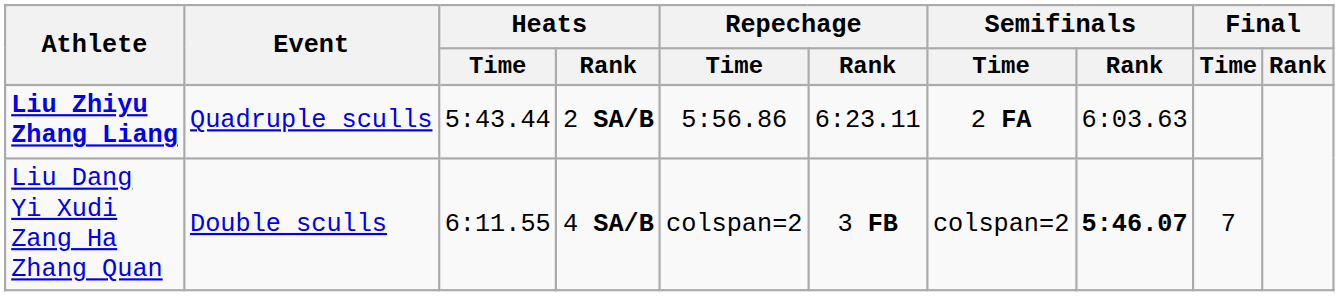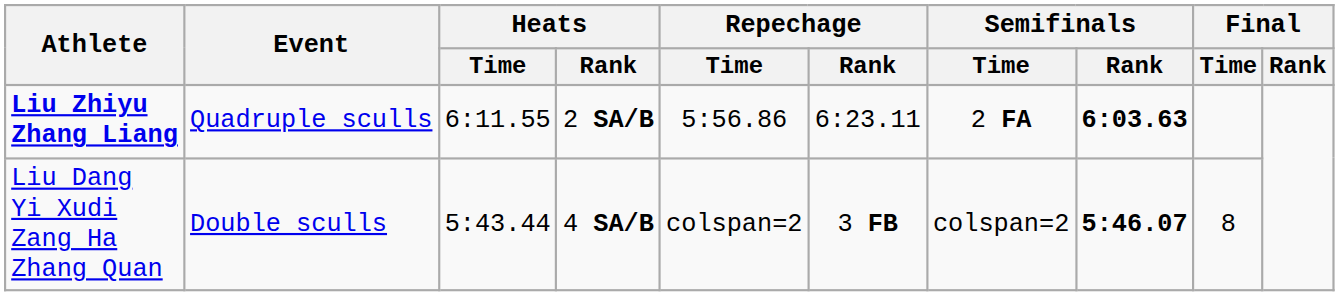Liu Zhiyu Zhang Liang | Heats / Time: 5:43.44 -> 6:11.55
Liu Zhiyu Zhang Liang | Semifinals / Rank: normal -> bold
Liu Dang Yi Xudi Zang Ha Zhang Quan | Heats / Time: 6:11.55 -> 5:43.44
Liu Dang Yi Xudi Zang Ha Zhang Quan | Final / Time: 7 -> 8
